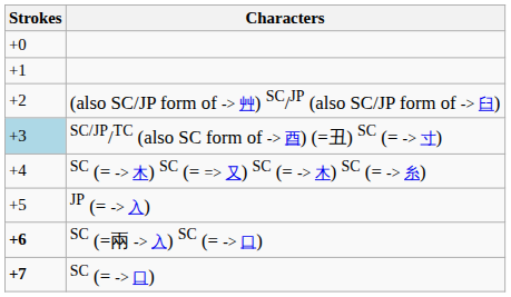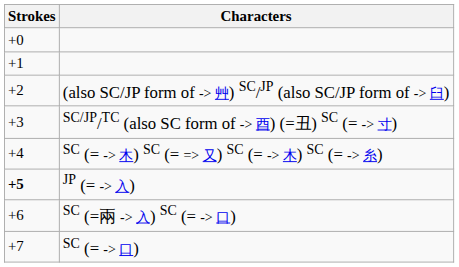+3 | Strokes: lightblue background -> no background
+5 | Strokes: normal -> bold
+6 | Strokes: bold -> normal
+7 | Strokes: bold -> normal
